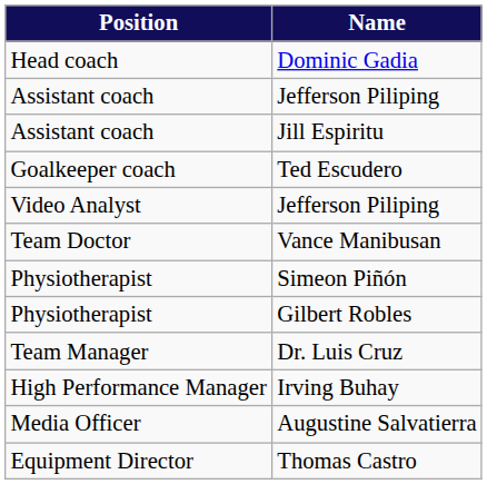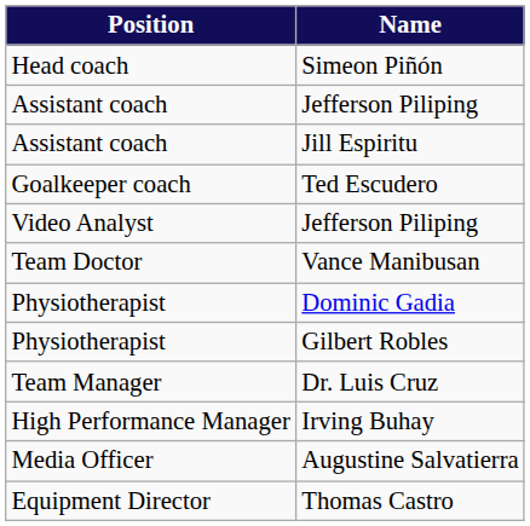row 2 | Name: Dominic Gadia -> Simeon Piñón
row 8 | Name: Simeon Piñón -> Dominic Gadia
